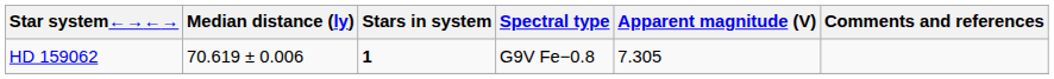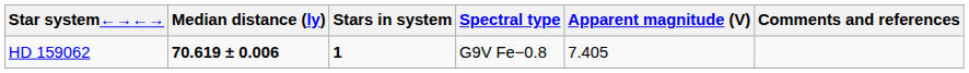HD 159062 | Median distance (ly): normal -> bold
HD 159062 | Apparent magnitude (V): 7.305 -> 7.405
